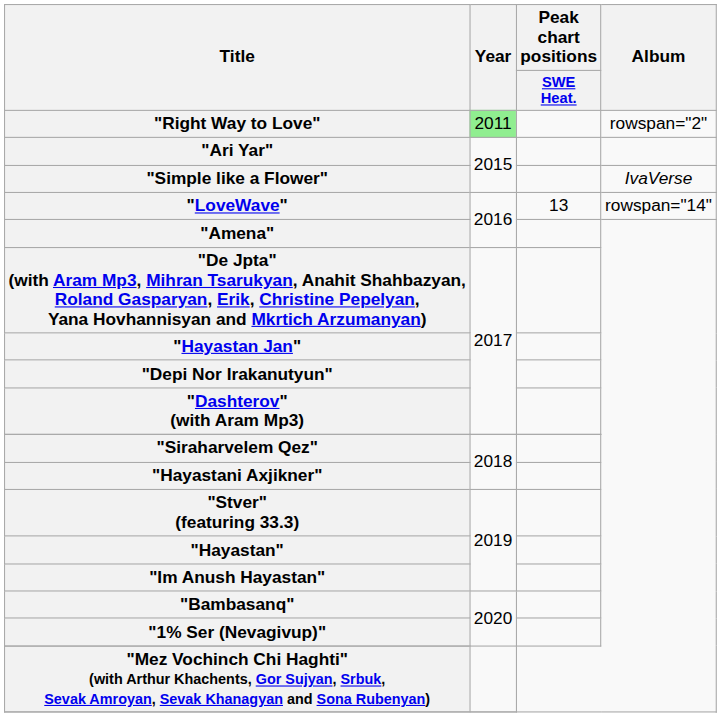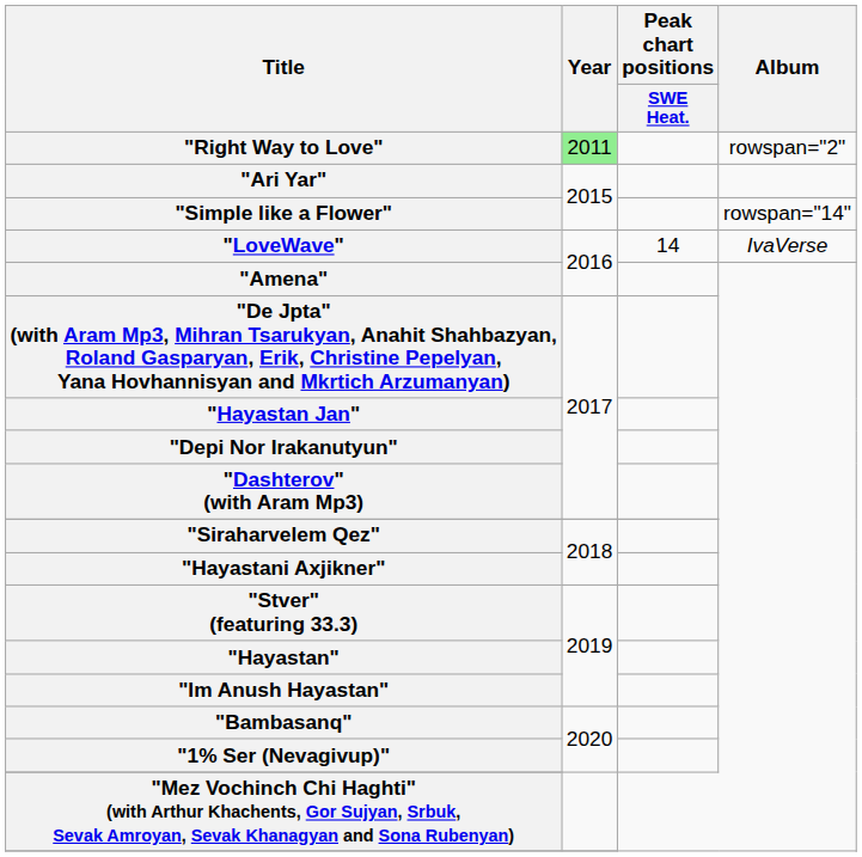"Simple like a Flower" | Album: IvaVerse -> rowspan="14"
"LoveWave" | Peak chart positions / SWE Heat.: 13 -> 14
"LoveWave" | Album: rowspan="14" -> IvaVerse
